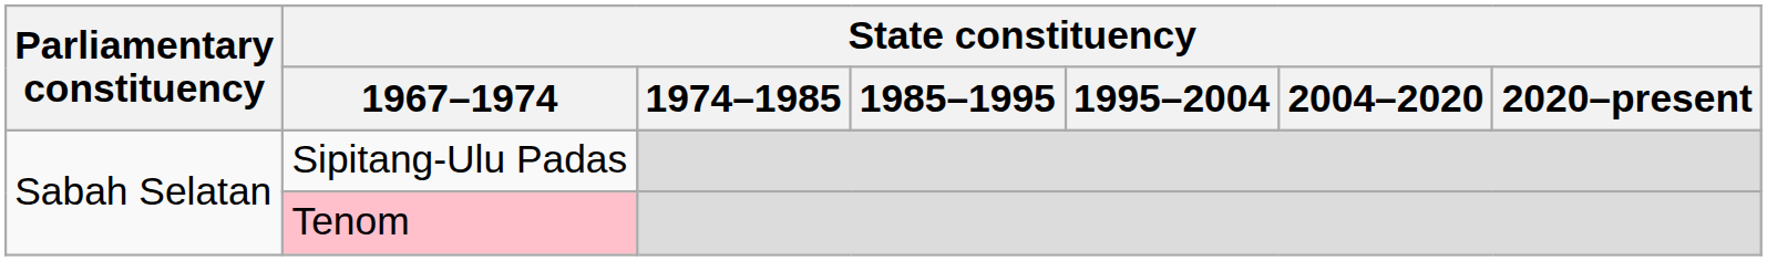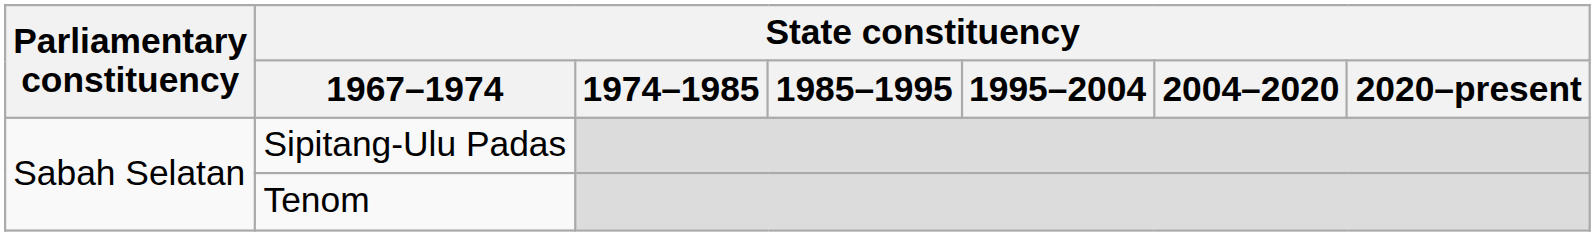Tenom | State constituency / 1967–1974: pink background -> no background
